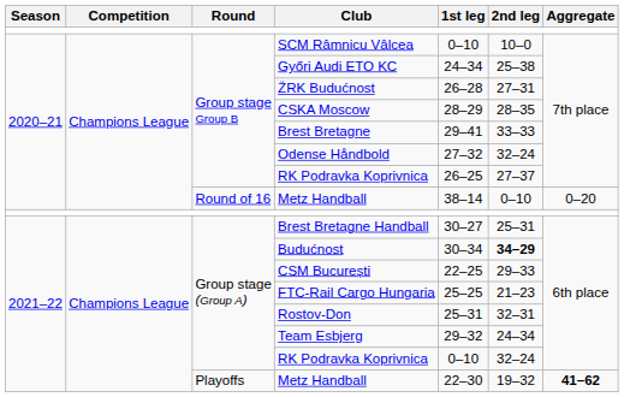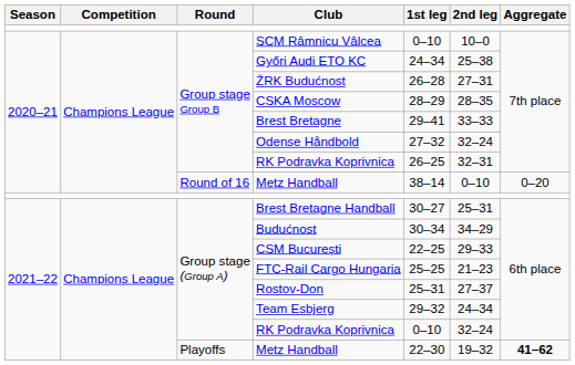Group stage Group B / RK Podravka Koprivnica | 2nd leg: 27–37 -> 32–31
Budućnost | 2nd leg: bold -> normal
Rostov-Don | 2nd leg: 32–31 -> 27–37
